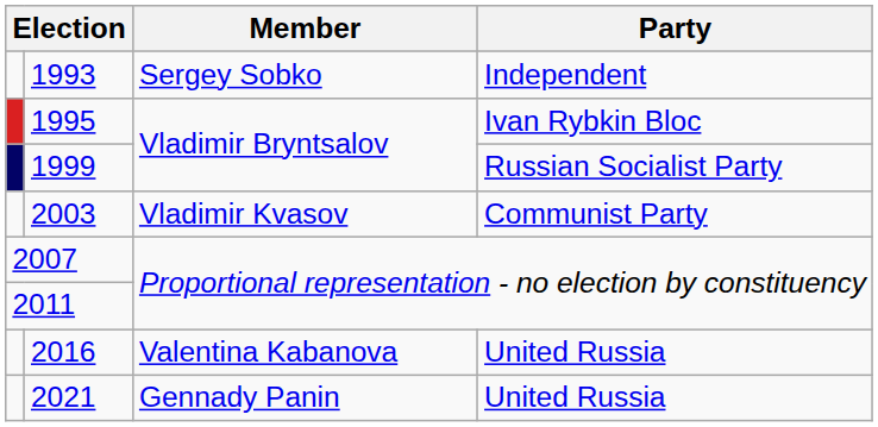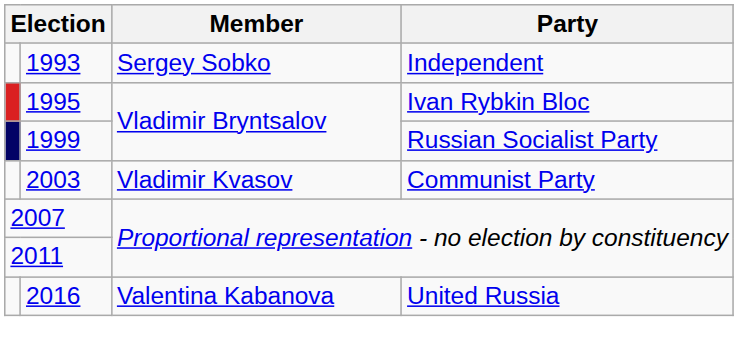- row: 2021 | Gennady Panin | United Russia
